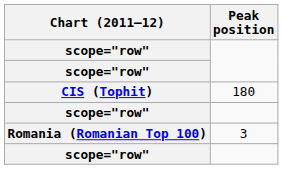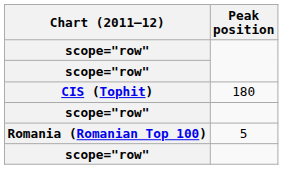Romania (Romanian Top 100) | Peak position: 3 -> 5
